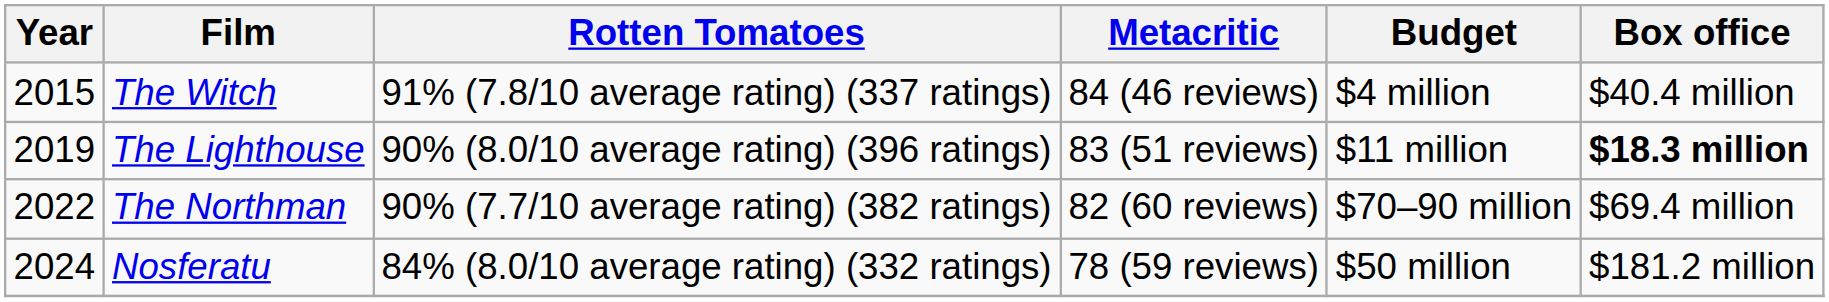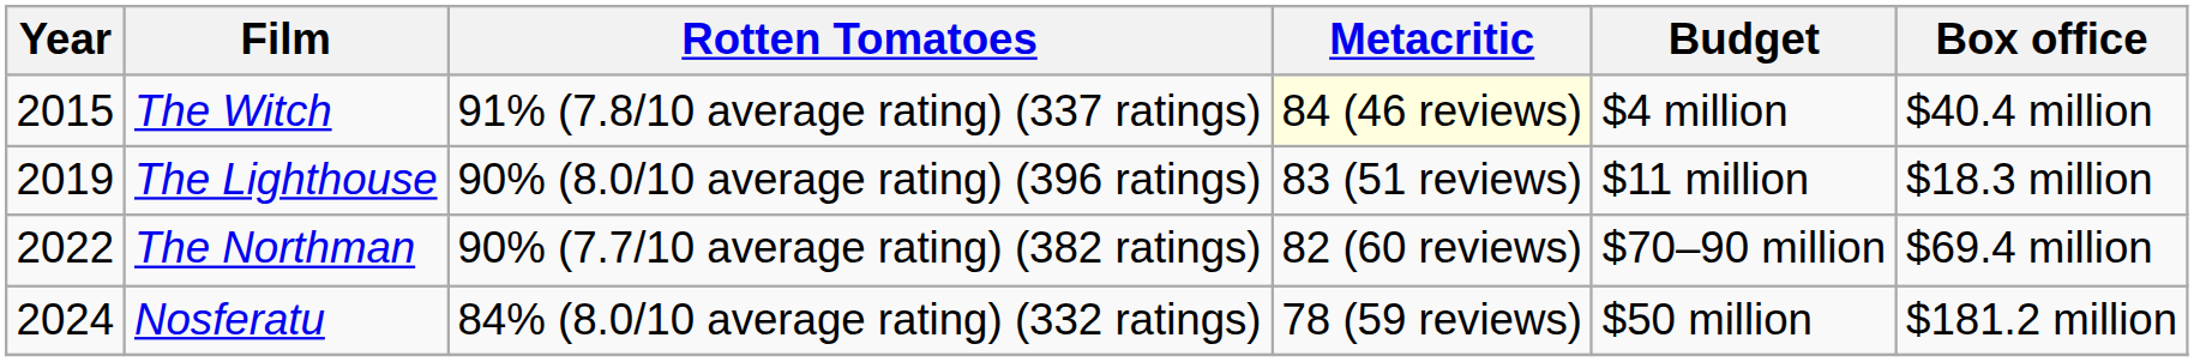row 2 | Metacritic: no background -> lightyellow background
row 3 | Box office: bold -> normal
